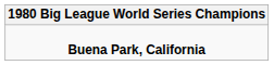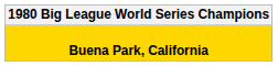row 2 | column 1: no background -> gold background
